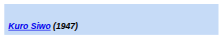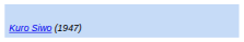row 1 | column 1: bold -> normal
